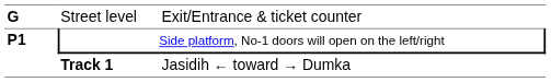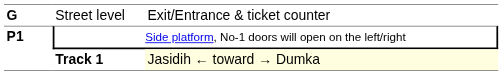Track 1 | column 3: no background -> lightyellow background
